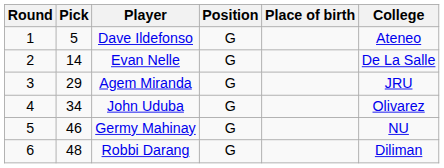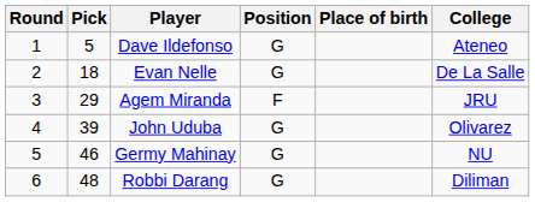Evan Nelle | Pick: 14 -> 18
Agem Miranda | Position: G -> F
John Uduba | Pick: 34 -> 39
